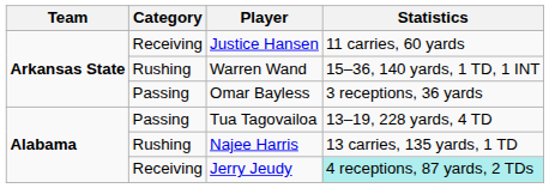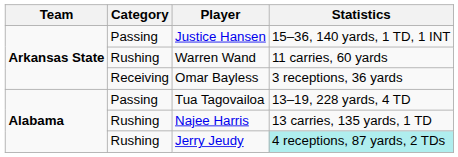Justice Hansen | Category: Receiving -> Passing
Justice Hansen | Statistics: 11 carries, 60 yards -> 15–36, 140 yards, 1 TD, 1 INT
Warren Wand | Statistics: 15–36, 140 yards, 1 TD, 1 INT -> 11 carries, 60 yards
Omar Bayless | Category: Passing -> Receiving
Jerry Jeudy | Category: Receiving -> Rushing
